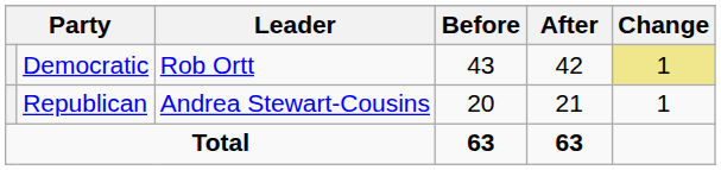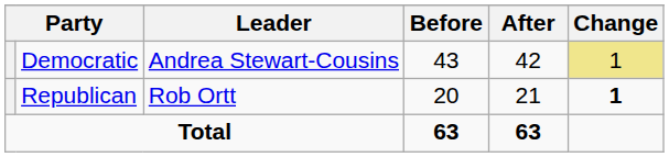Democratic | Leader: Rob Ortt -> Andrea Stewart-Cousins
Republican | Leader: Andrea Stewart-Cousins -> Rob Ortt
Republican | Change: normal -> bold
